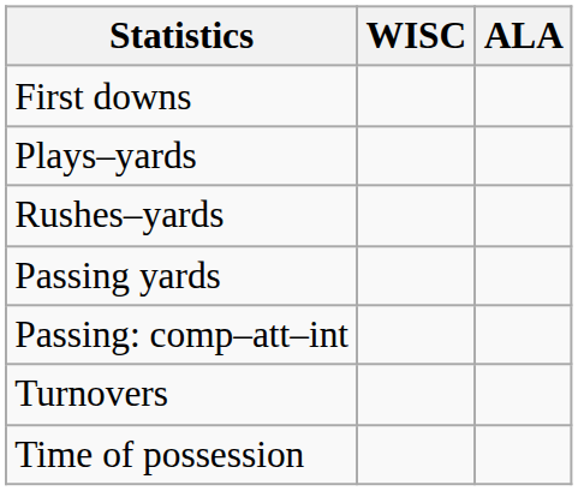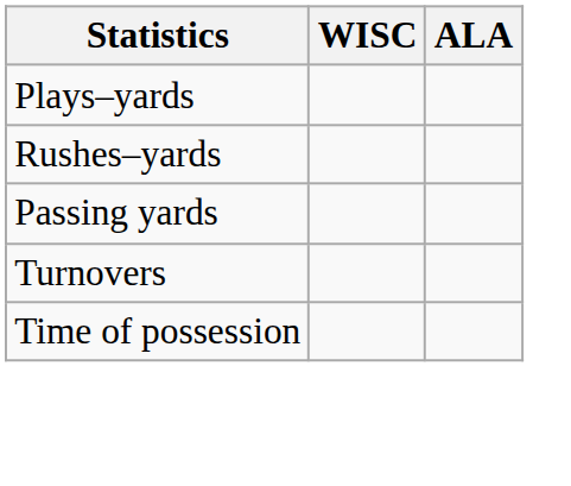- row: First downs
- row: Passing: comp–att–int
